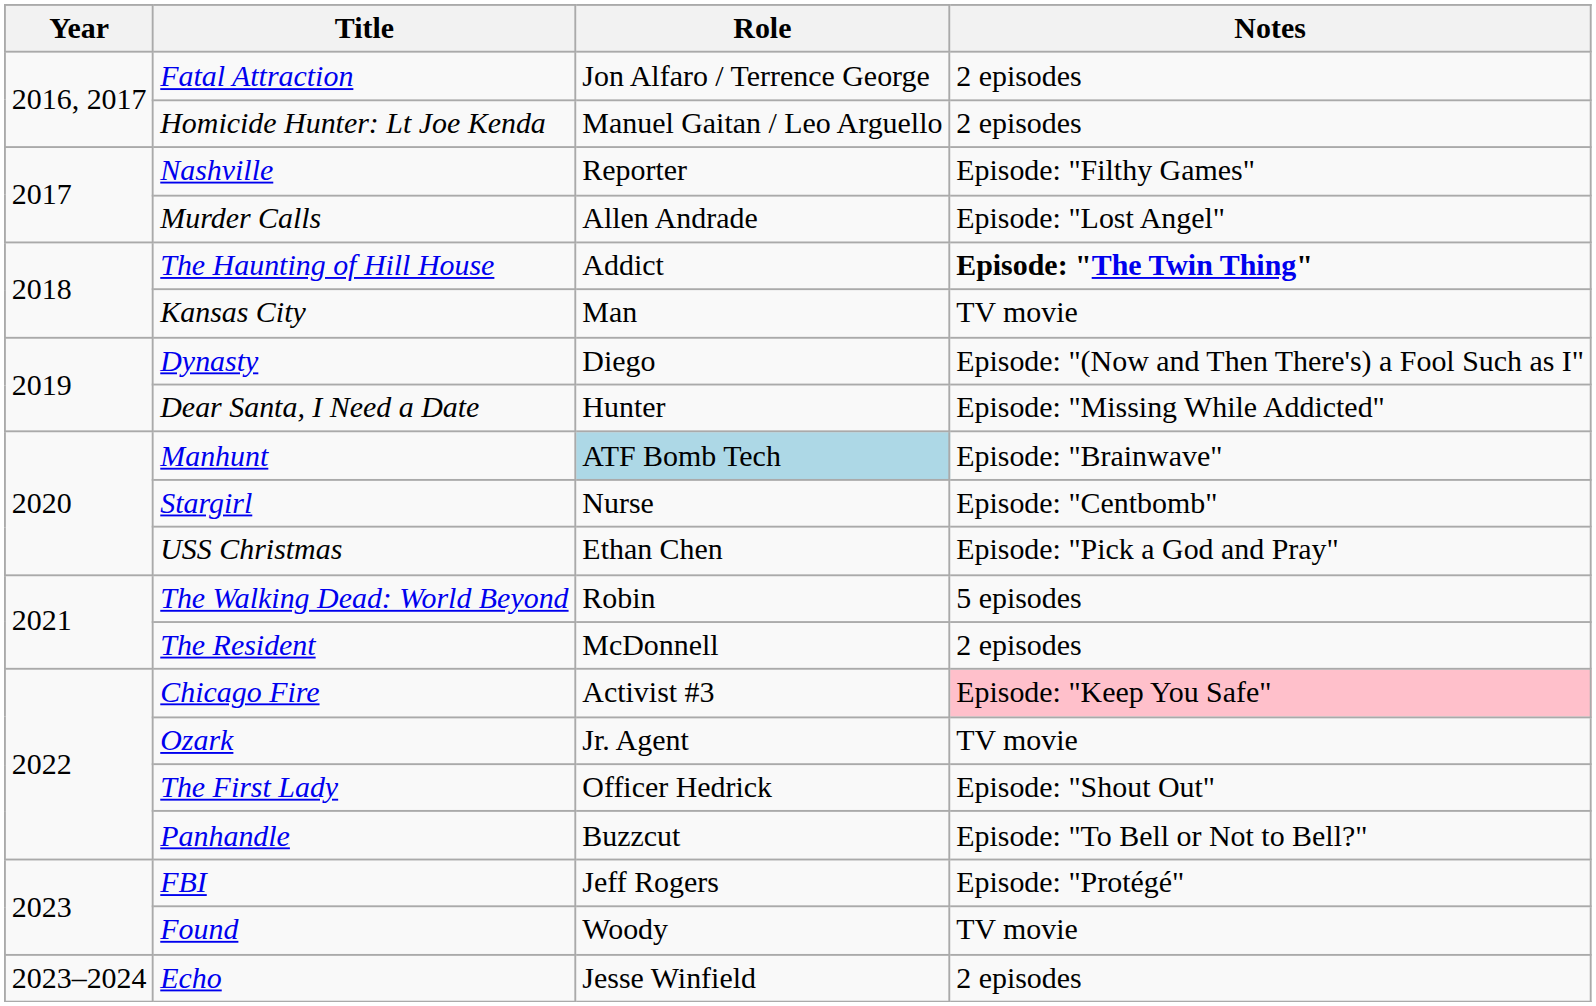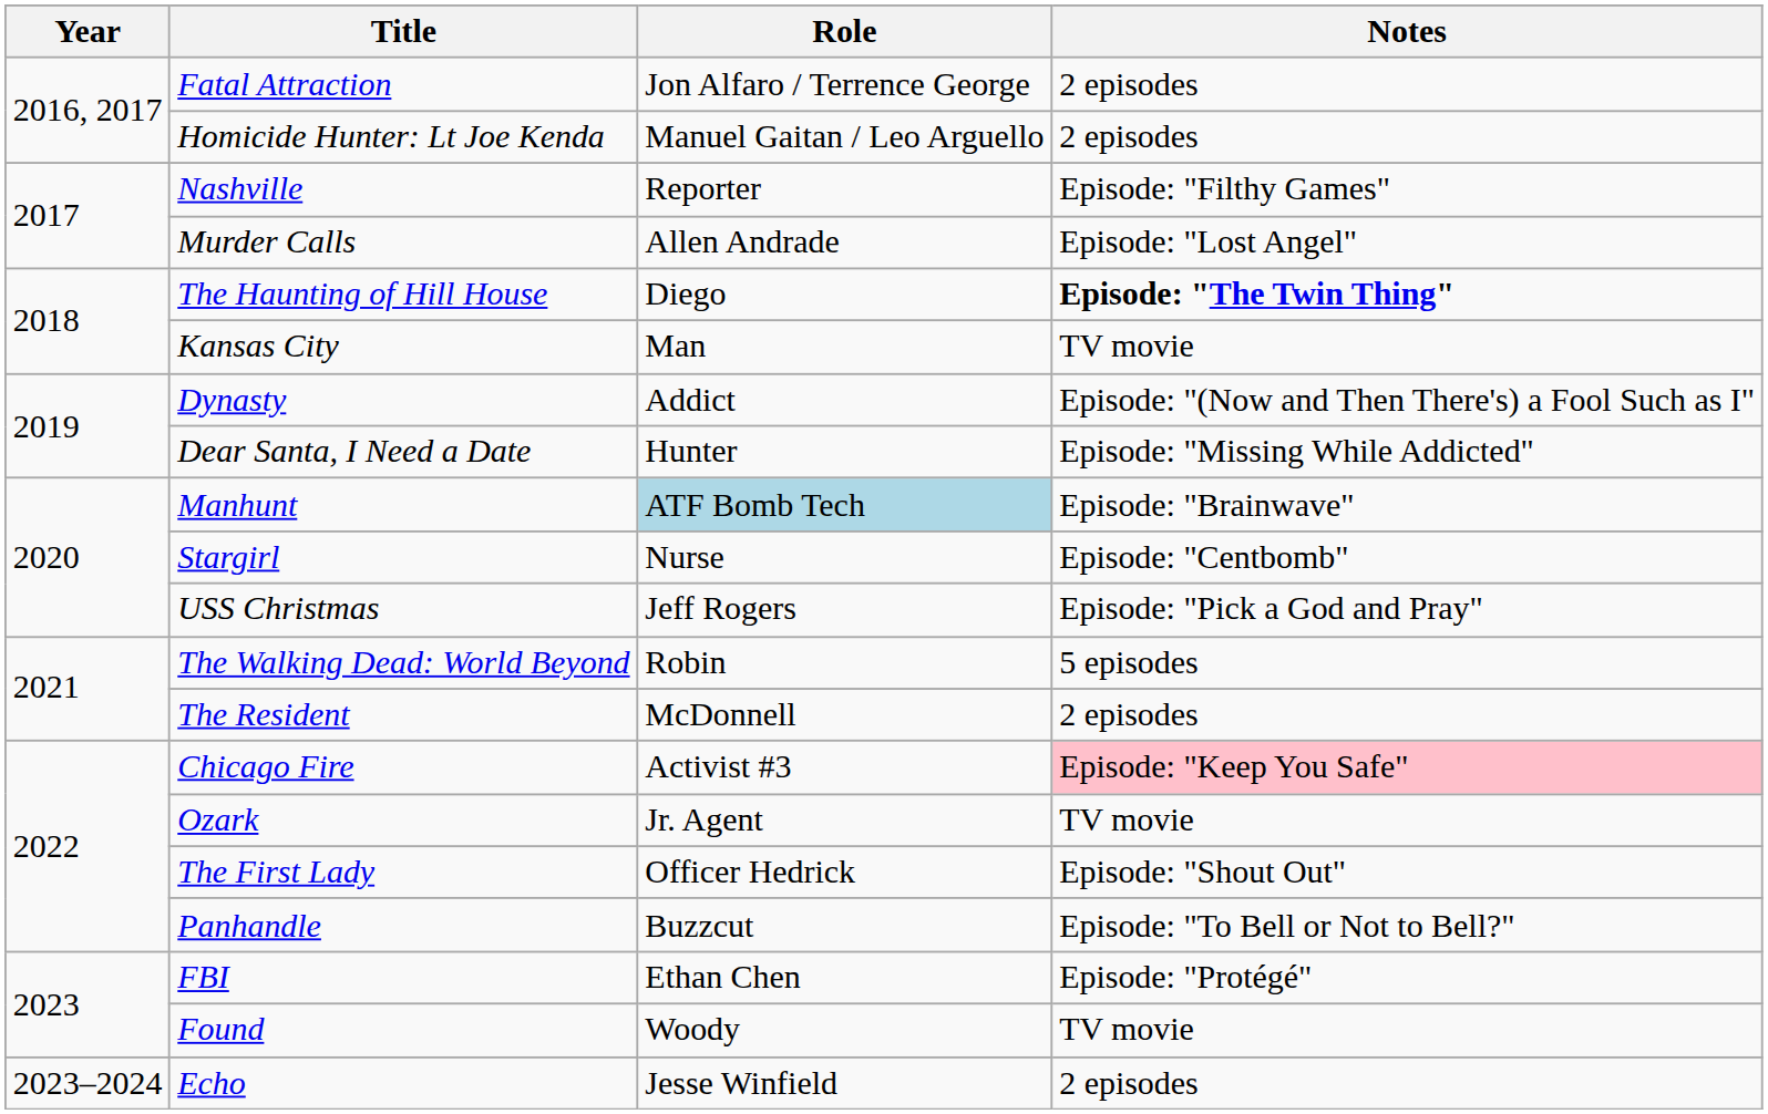The Haunting of Hill House | Role: Addict -> Diego
Dynasty | Role: Diego -> Addict
USS Christmas | Role: Ethan Chen -> Jeff Rogers
FBI | Role: Jeff Rogers -> Ethan Chen
